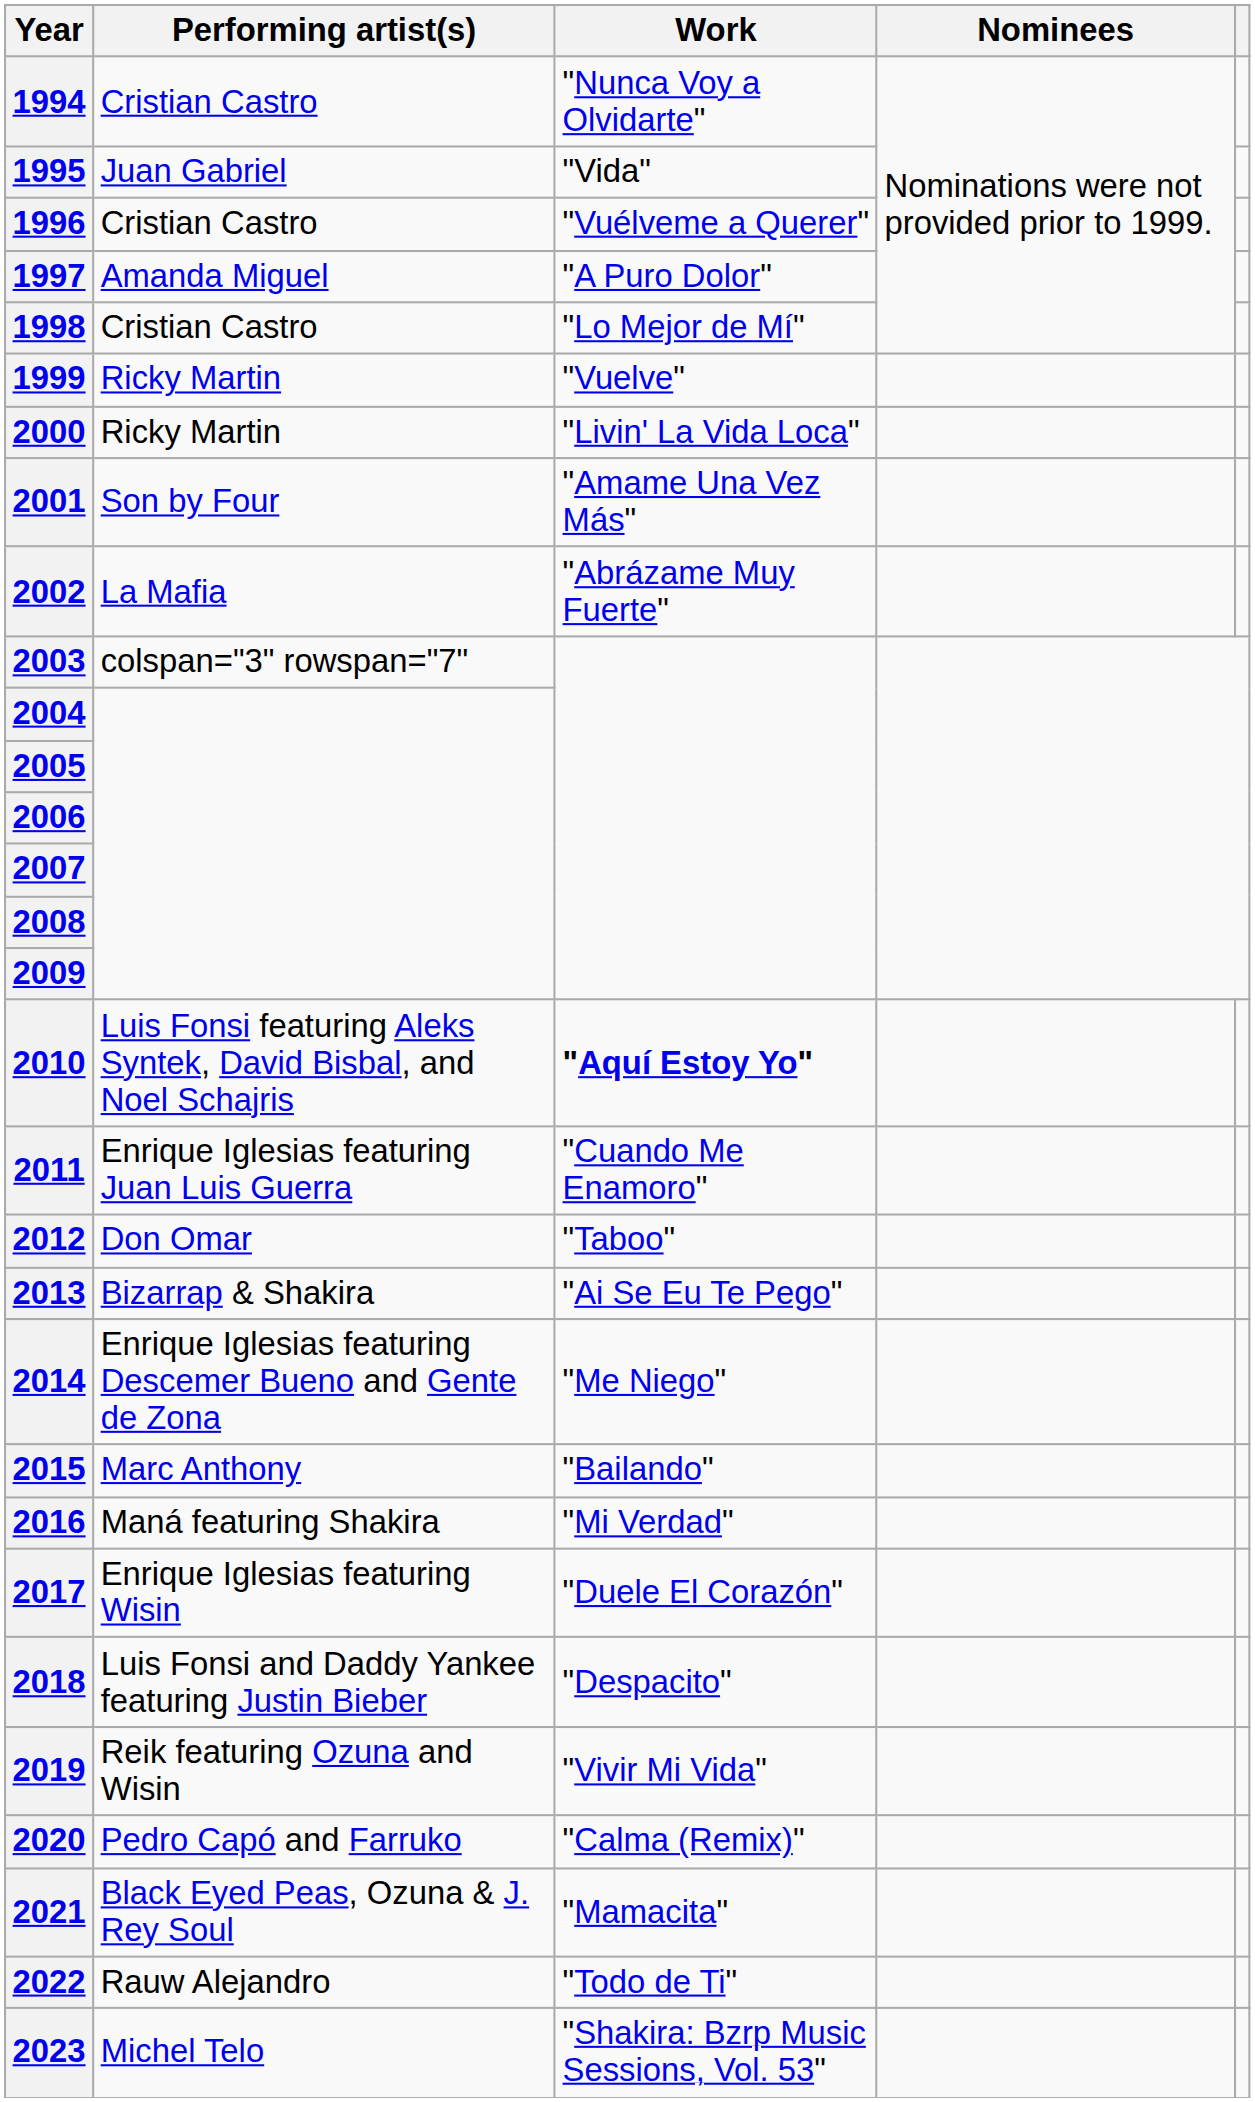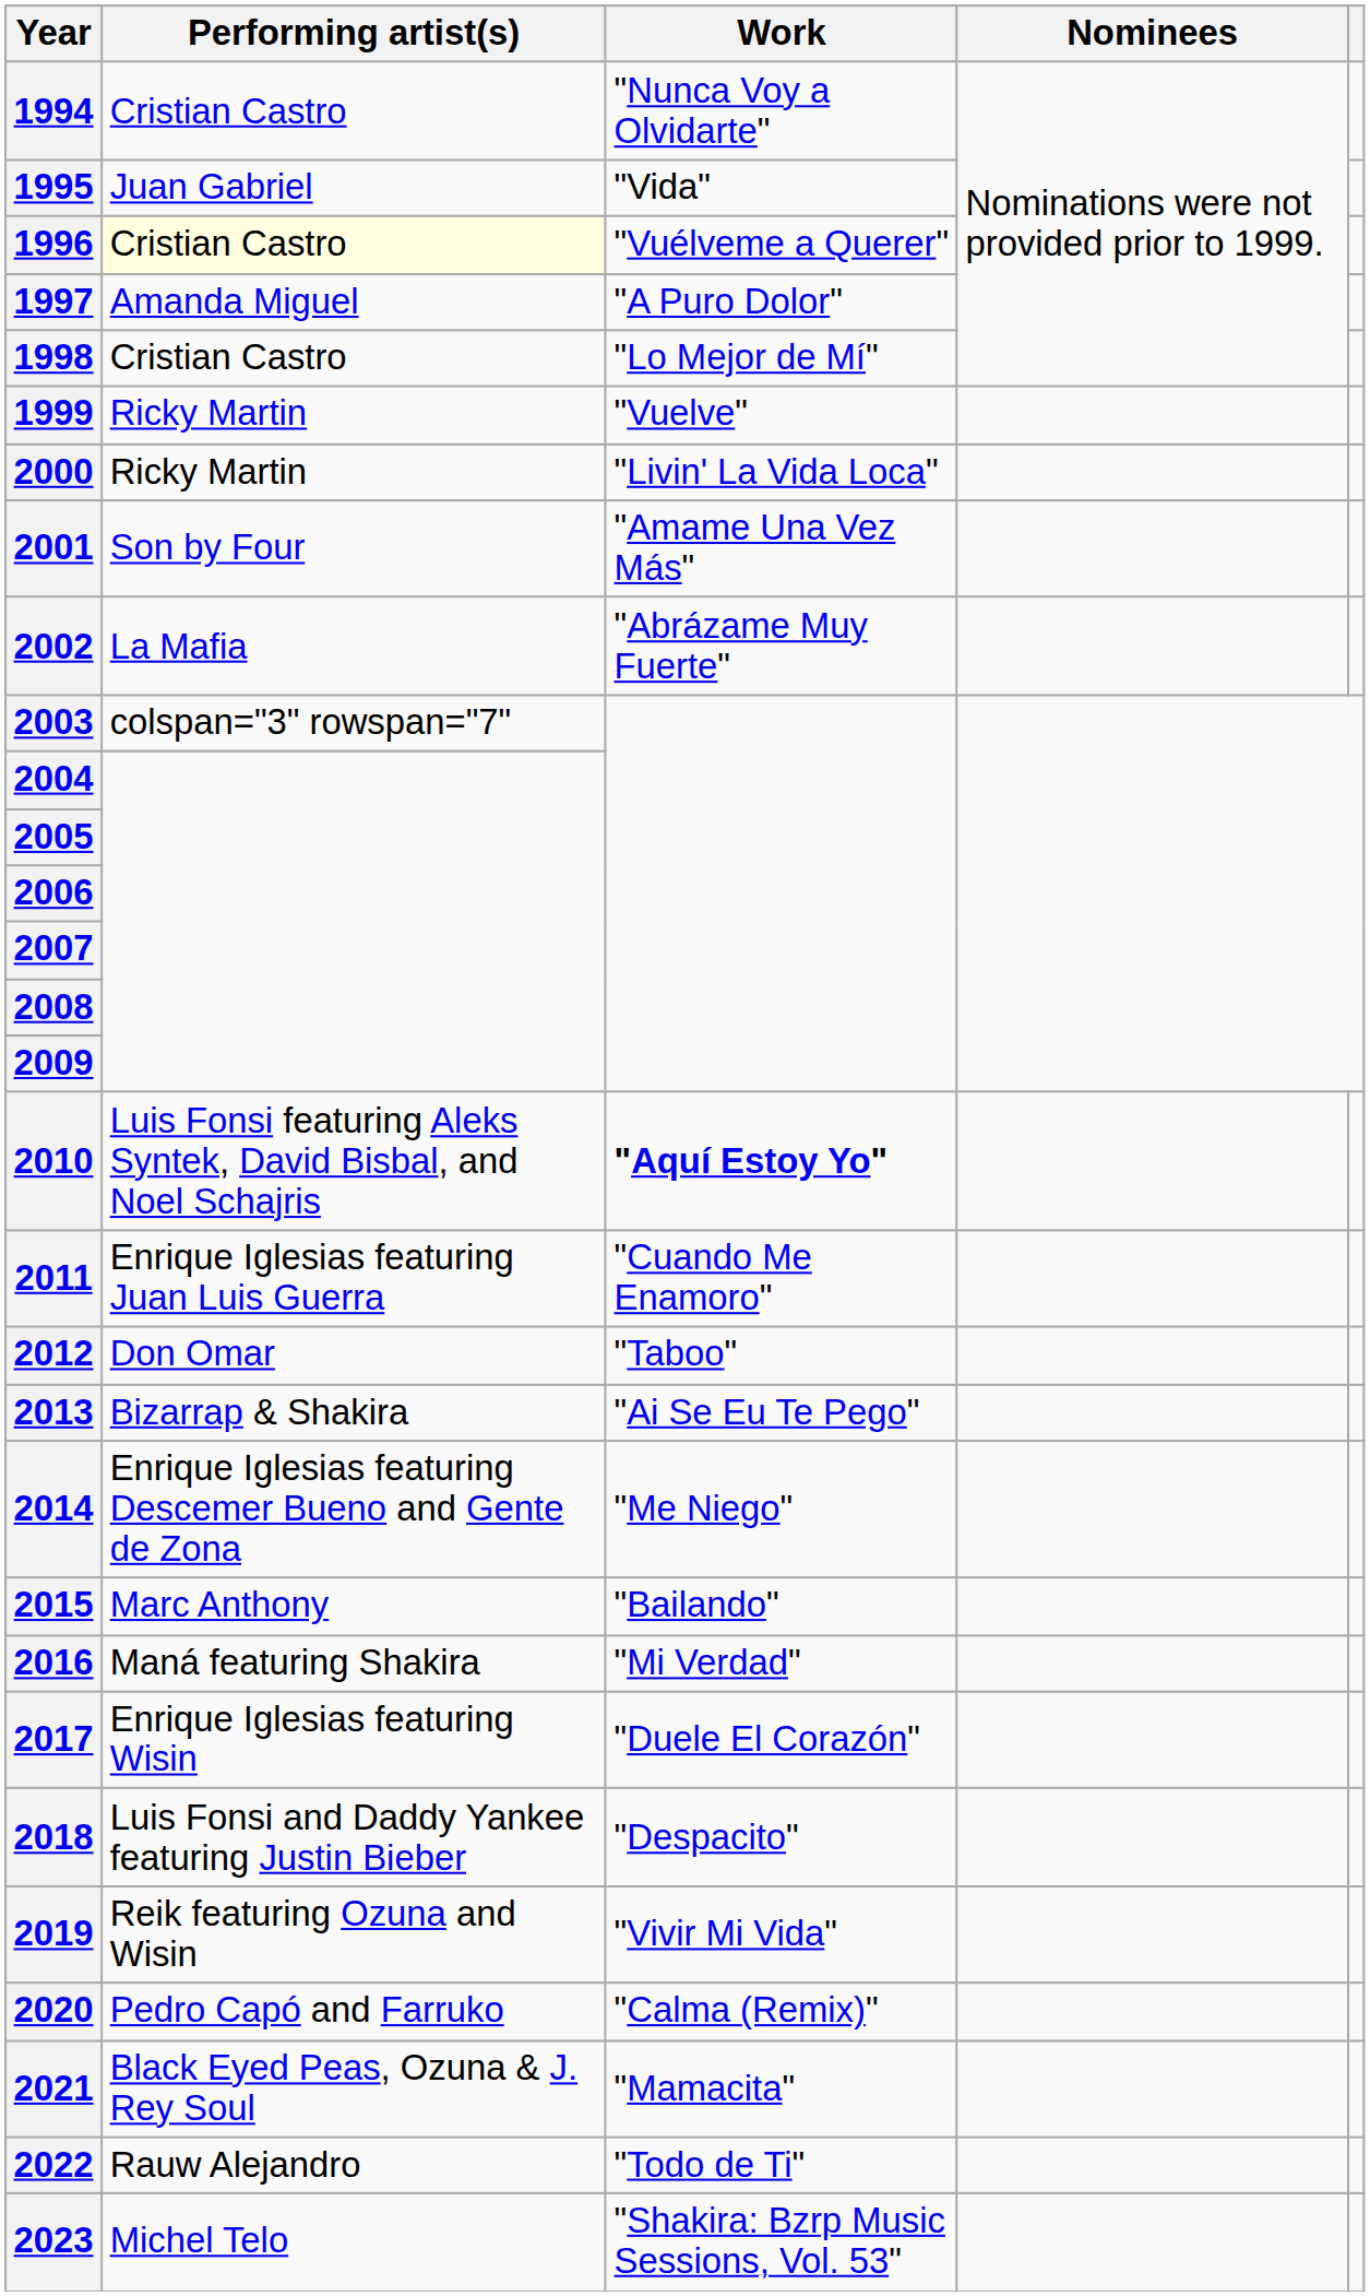1996 | Performing artist(s): no background -> lightyellow background
